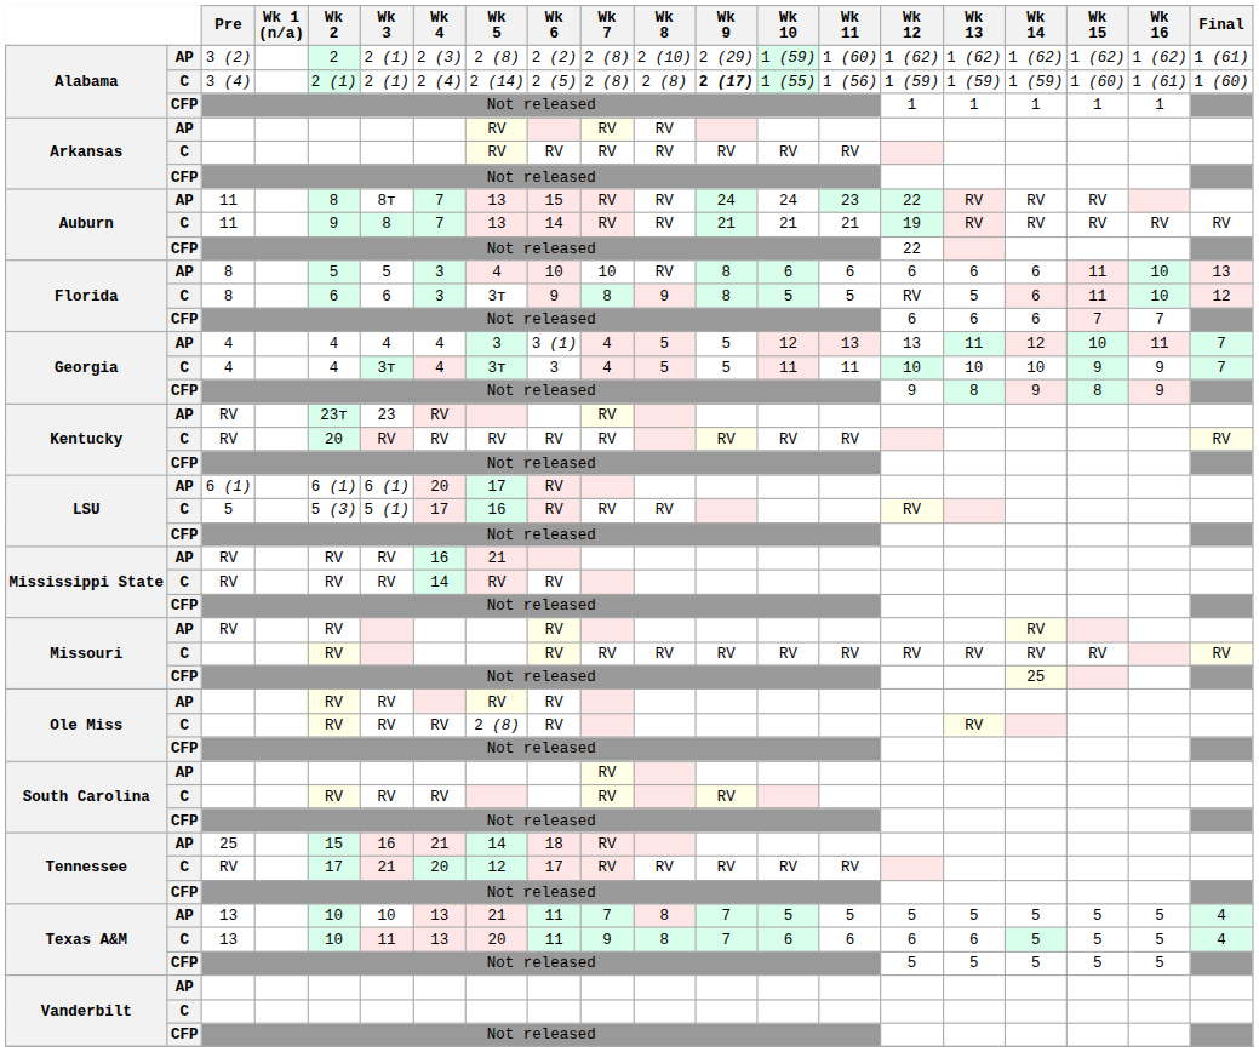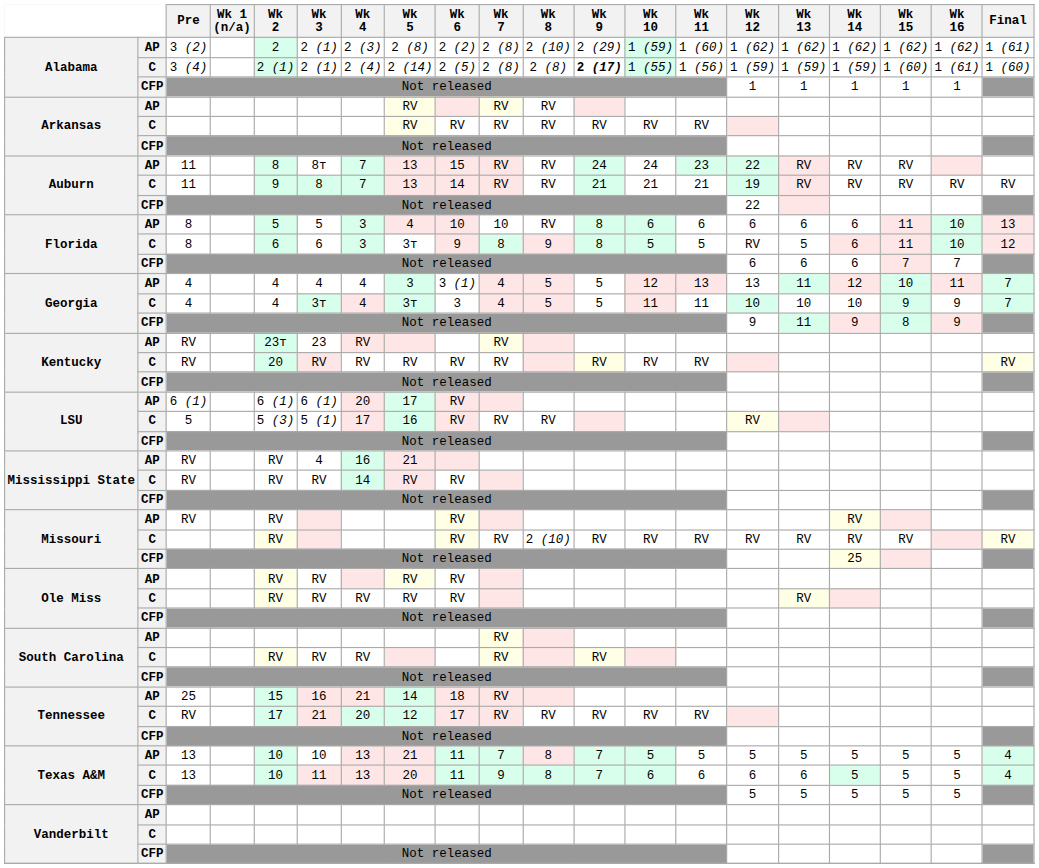Georgia / CFP | Wk 13: 8 -> 11
Mississippi State / AP | Wk 3: RV -> 4
Missouri / C | Wk 8: RV -> 2 (10)
Ole Miss / C | Wk 5: 2 (8) -> RV
